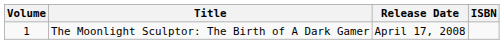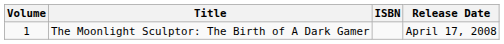columns swapped: Release Date <-> ISBN
